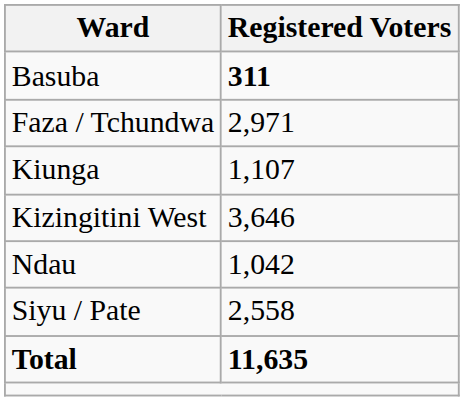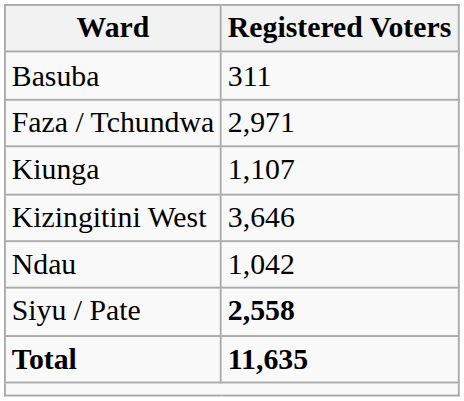Basuba | Registered Voters: bold -> normal
Siyu / Pate | Registered Voters: normal -> bold
